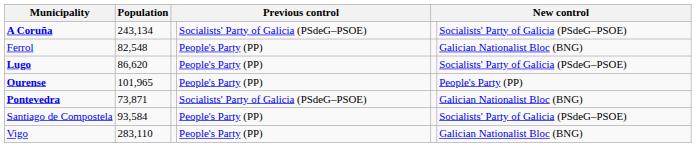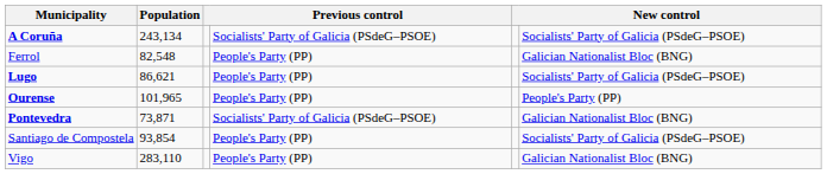Lugo | Population: 86,620 -> 86,621
Santiago de Compostela | Population: 93,584 -> 93,854
